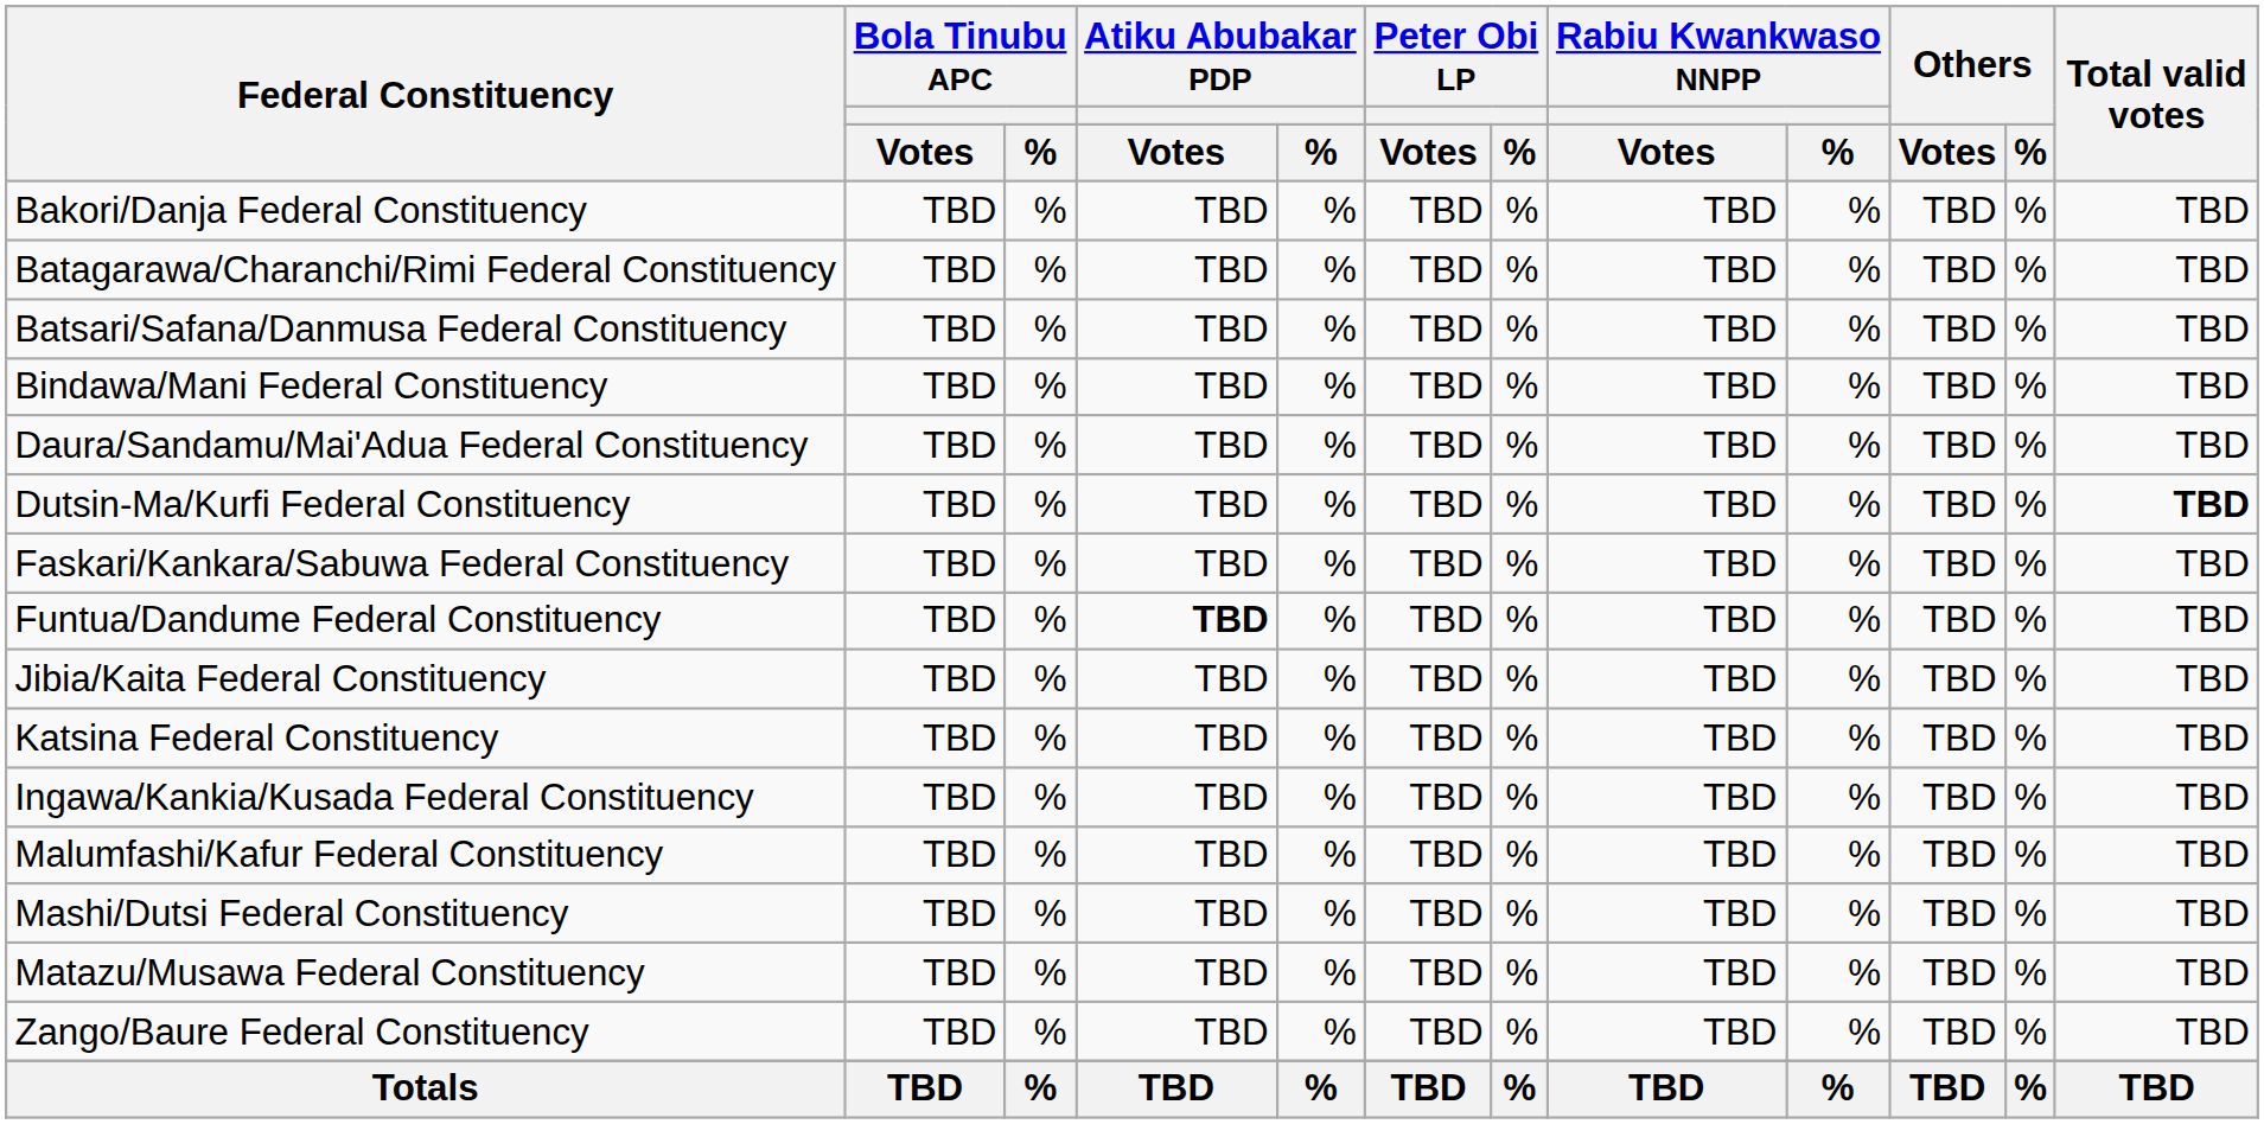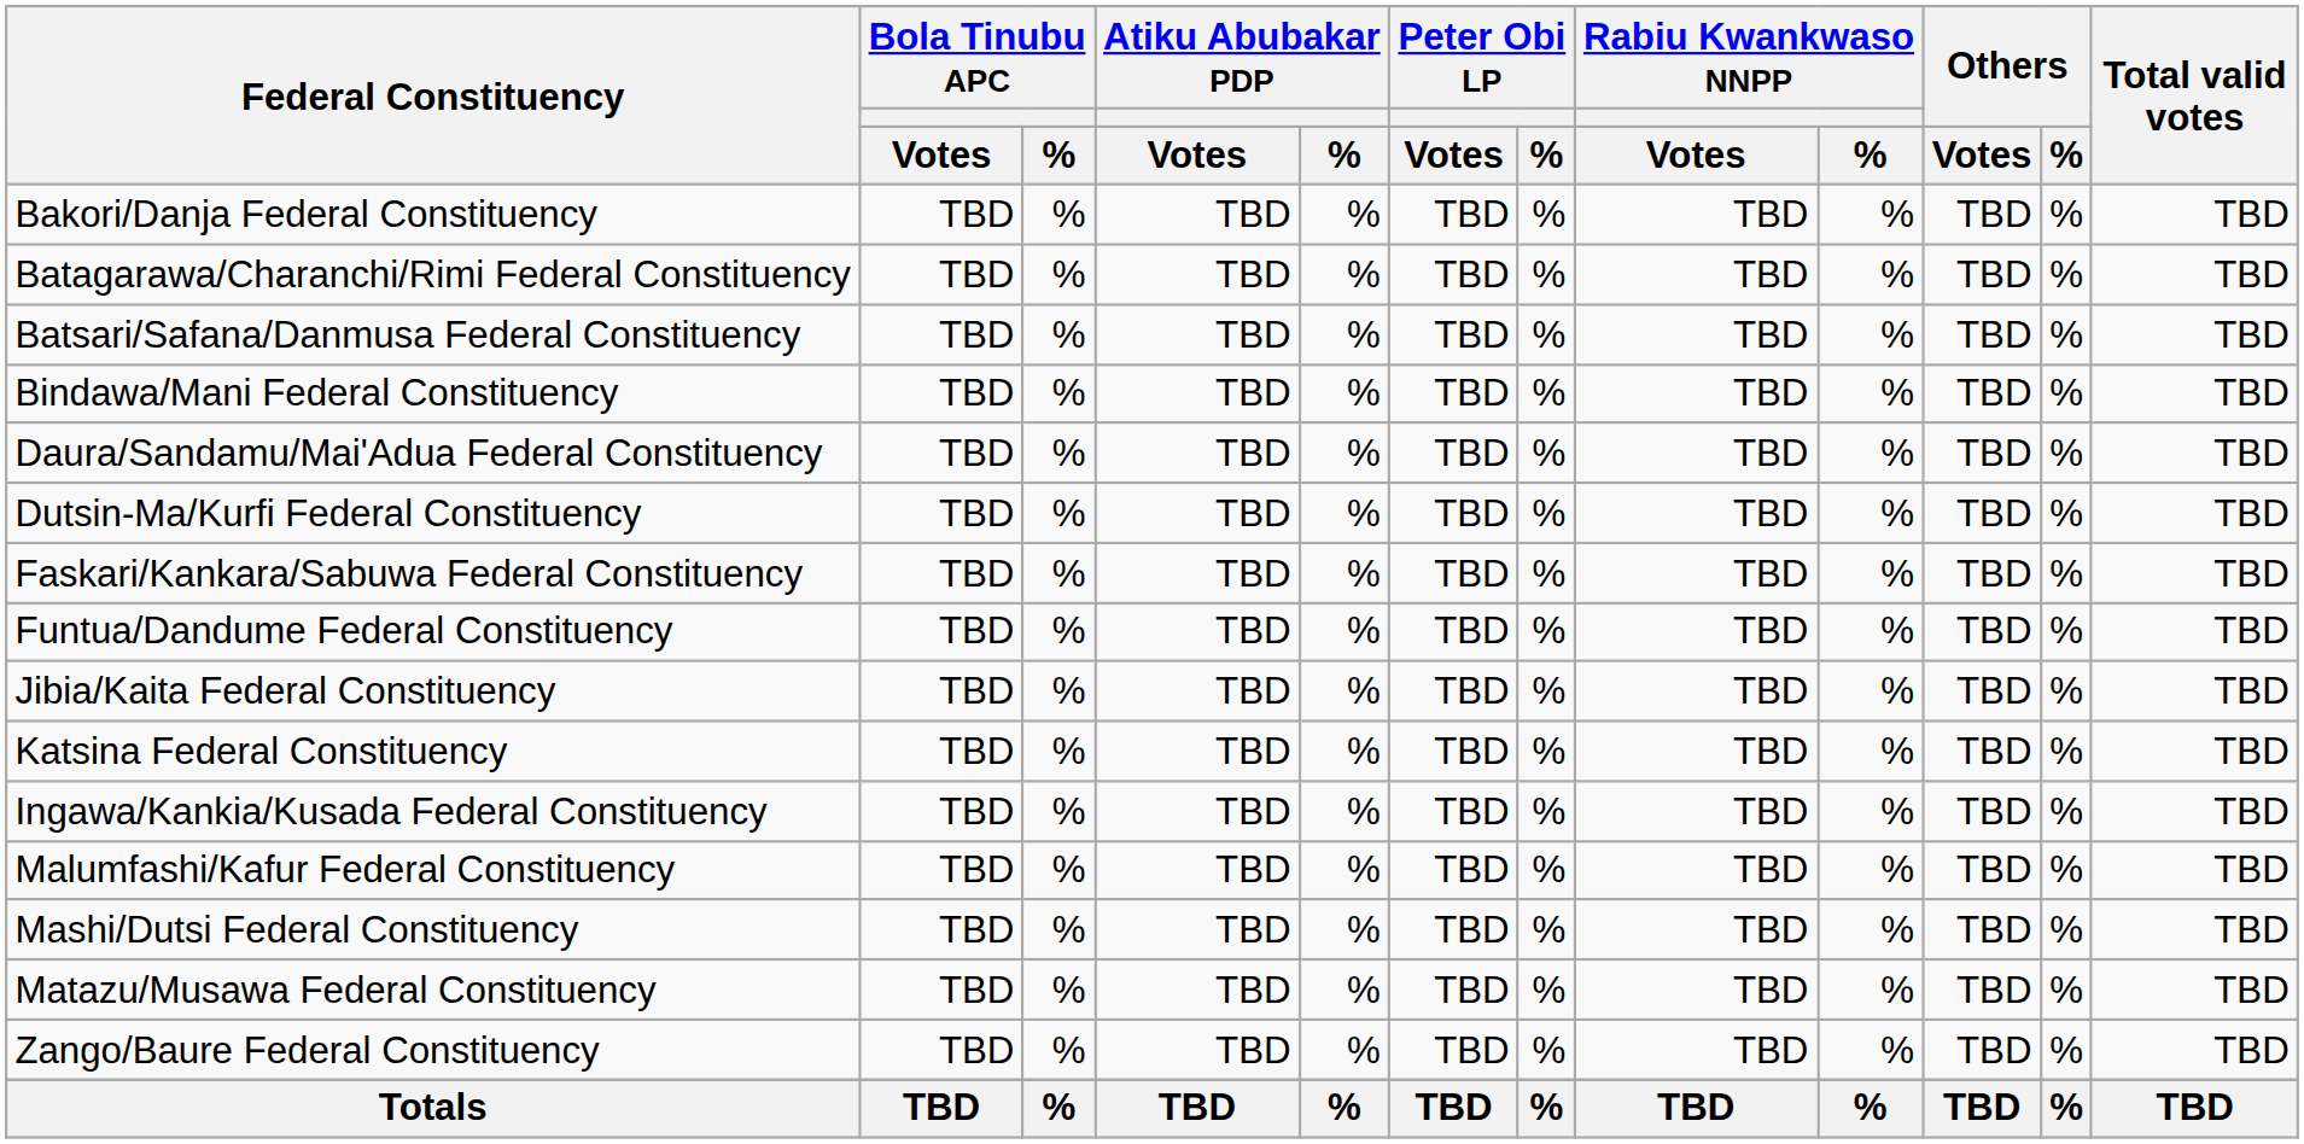Dutsin-Ma/Kurfi Federal Constituency | Total valid votes: bold -> normal
Funtua/Dandume Federal Constituency | Atiku Abubakar PDP / Votes: bold -> normal
